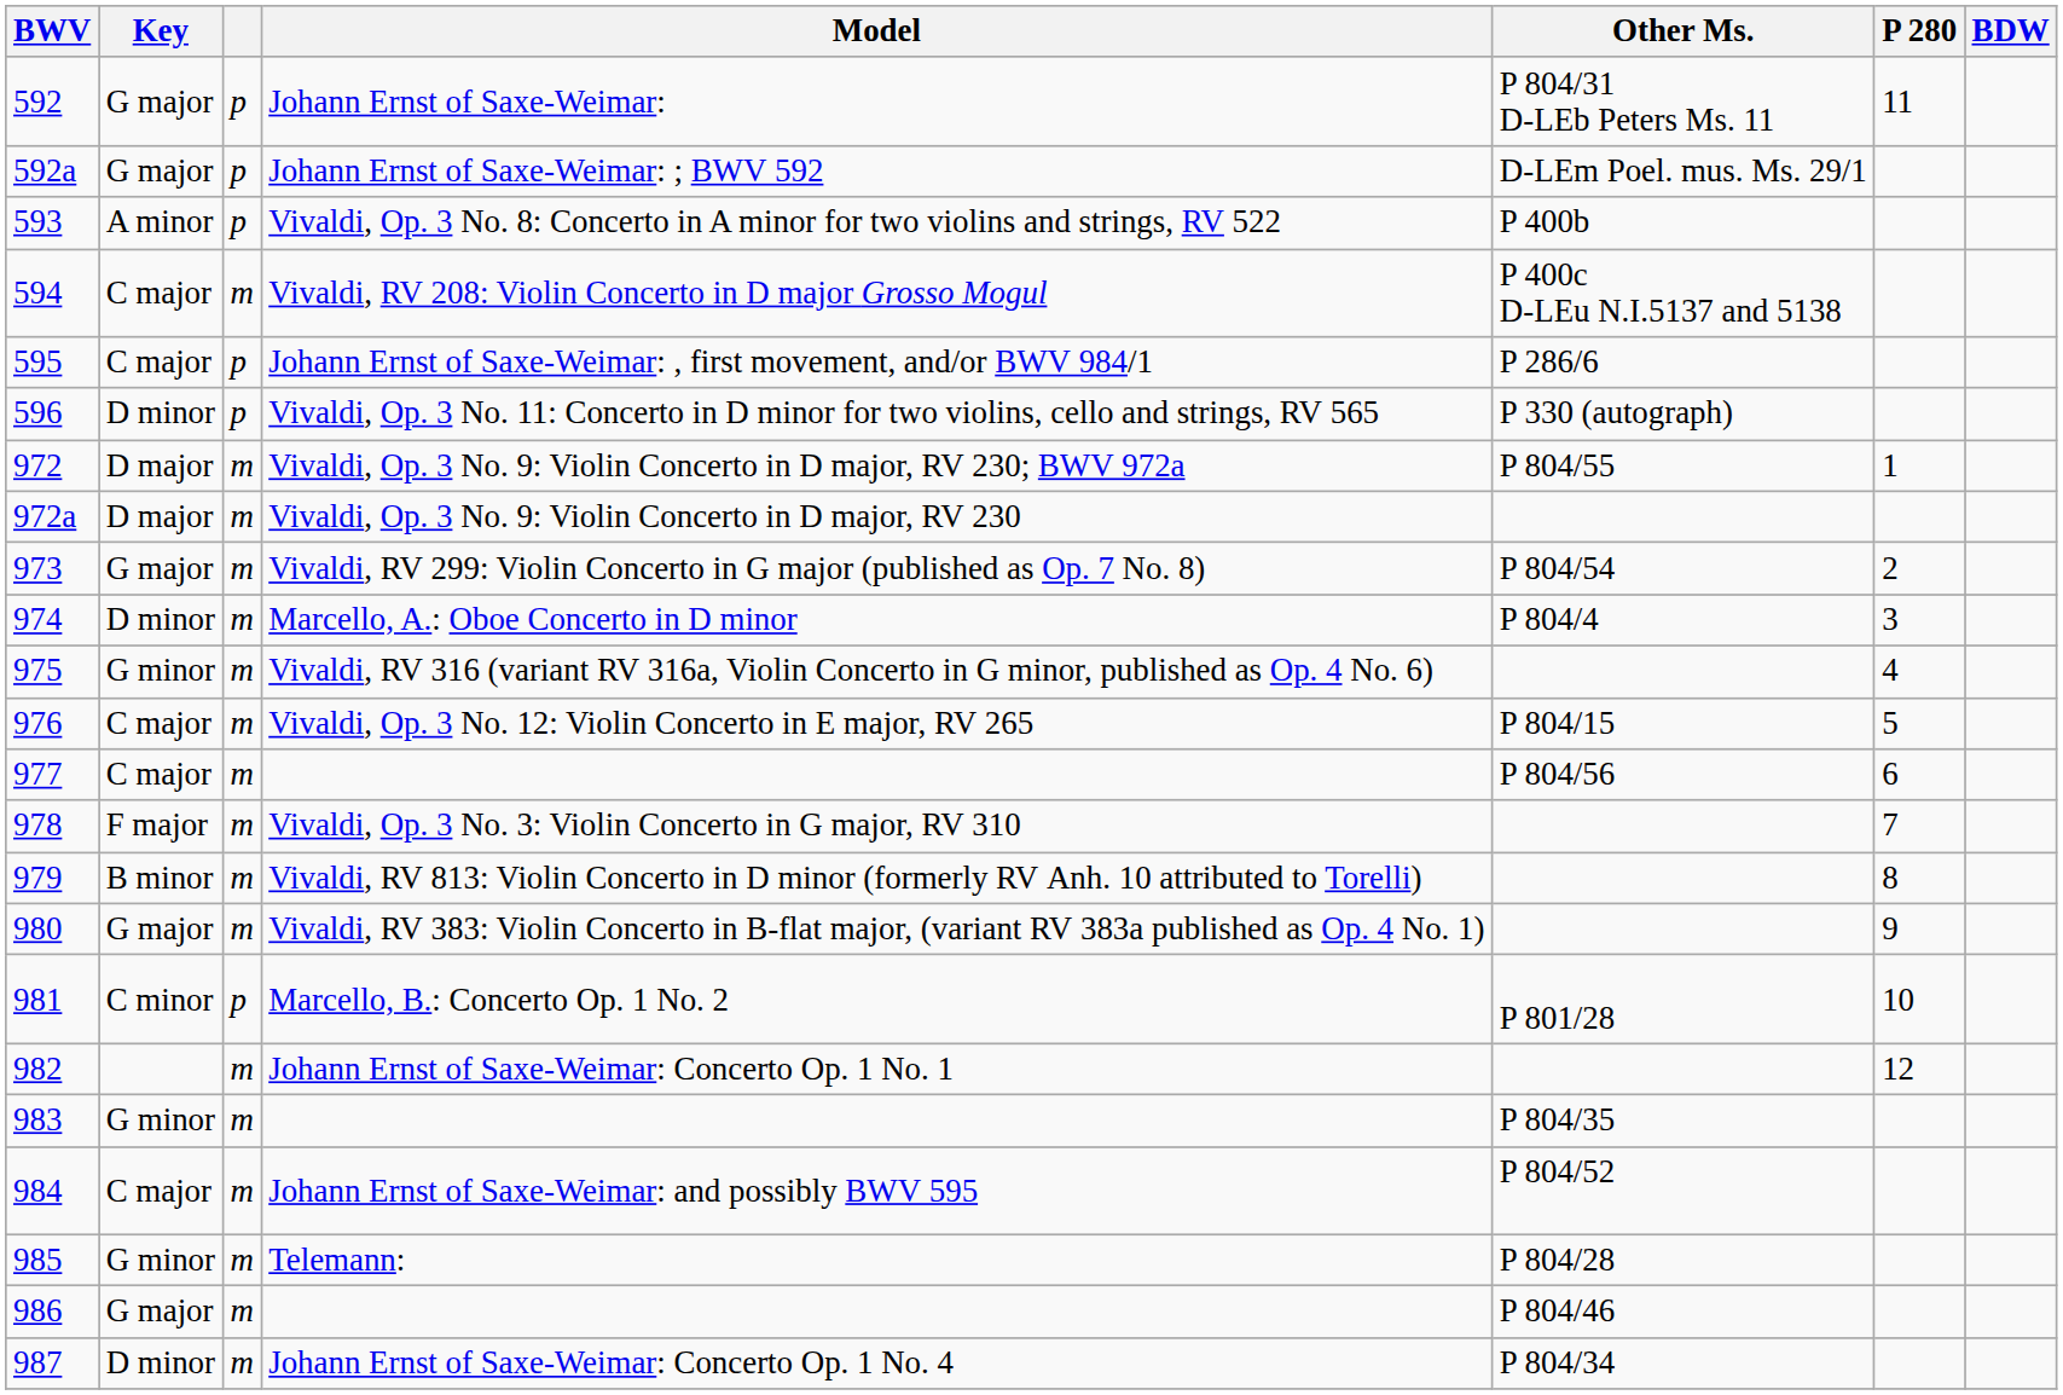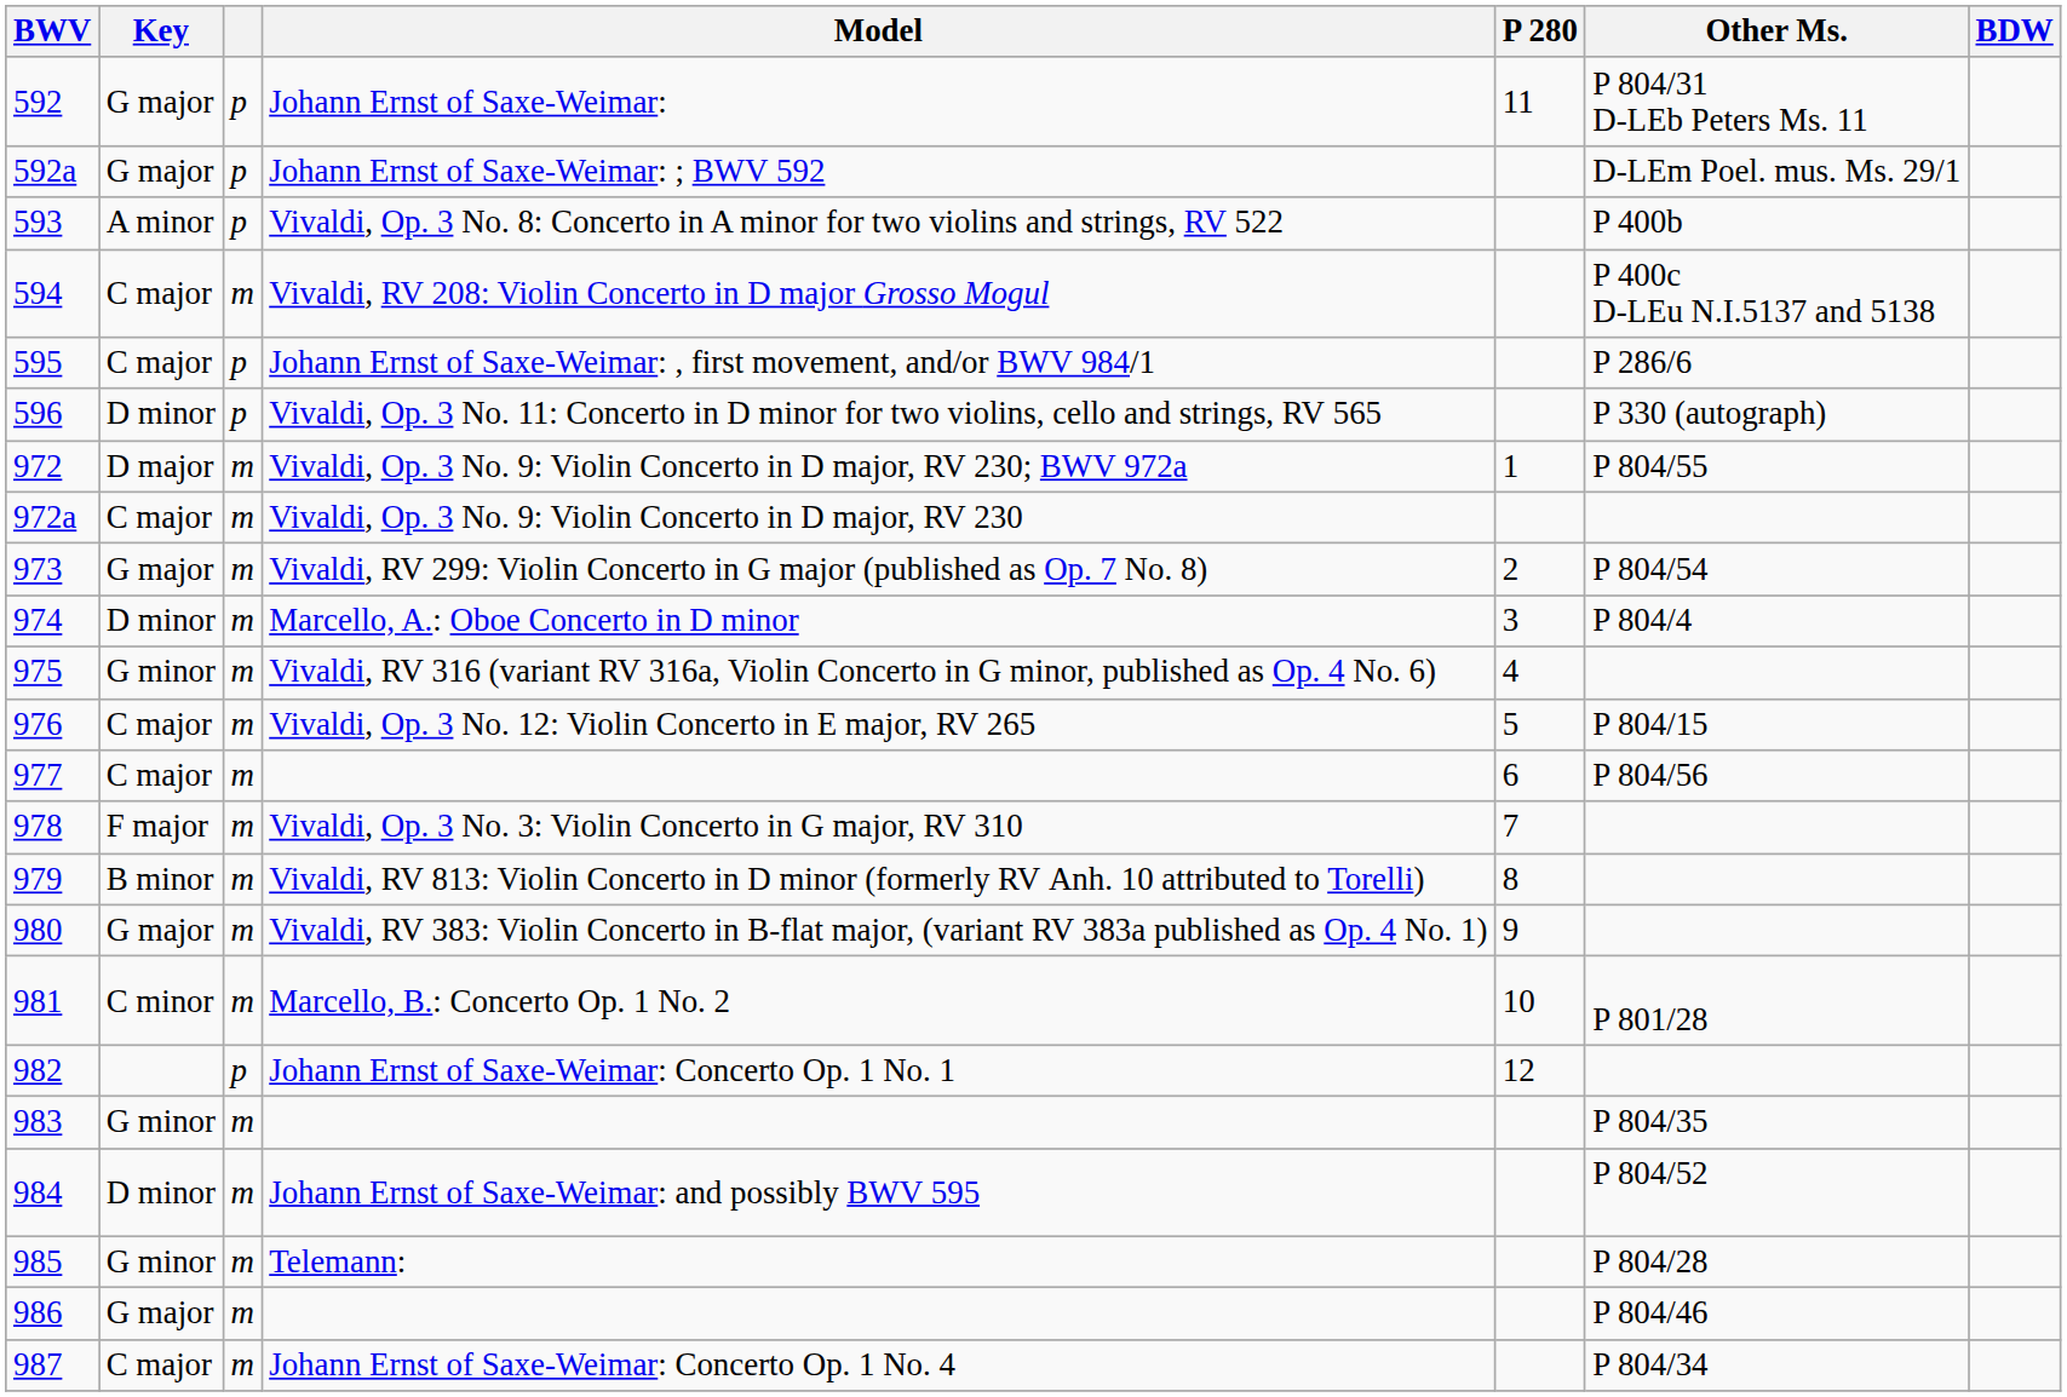columns swapped: P 280 <-> Other Ms.
Vivaldi, Op. 3 No. 9: Violin Concerto in D major, RV 230 | Key: D major -> C major
Marcello, B.: Concerto Op. 1 No. 2 | column 3: p -> m
Johann Ernst of Saxe-Weimar: Concerto Op. 1 No. 1 | column 3: m -> p
Johann Ernst of Saxe-Weimar: and possibly BWV 595 | Key: C major -> D minor
Johann Ernst of Saxe-Weimar: Concerto Op. 1 No. 4 | Key: D minor -> C major
